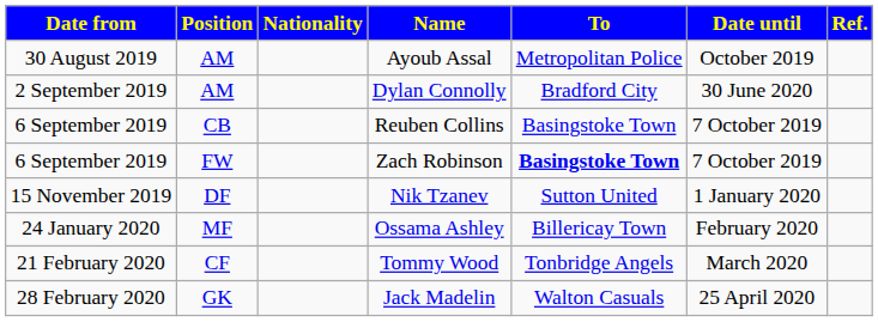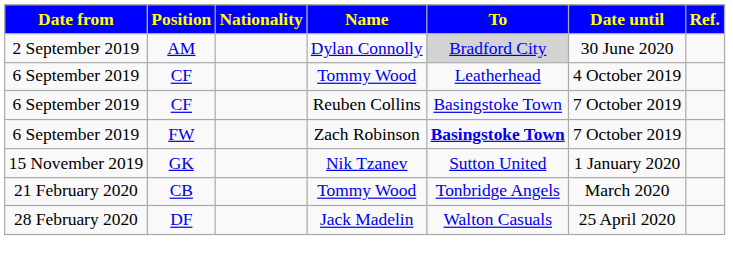- row: 30 August 2019 | AM | Ayoub Assal | Metropolitan Police | October 2019
Dylan Connolly | To: no background -> lightgrey background
+ row: 6 September 2019 | CF | Tommy Wood | Leatherhead | 4 October 2019
Reuben Collins | Position: CB -> CF
Nik Tzanev | Position: DF -> GK
- row: 24 January 2020 | MF | Ossama Ashley | Billericay Town | February 2020
21 February 2020 / Tommy Wood | Position: CF -> CB
Jack Madelin | Position: GK -> DF
